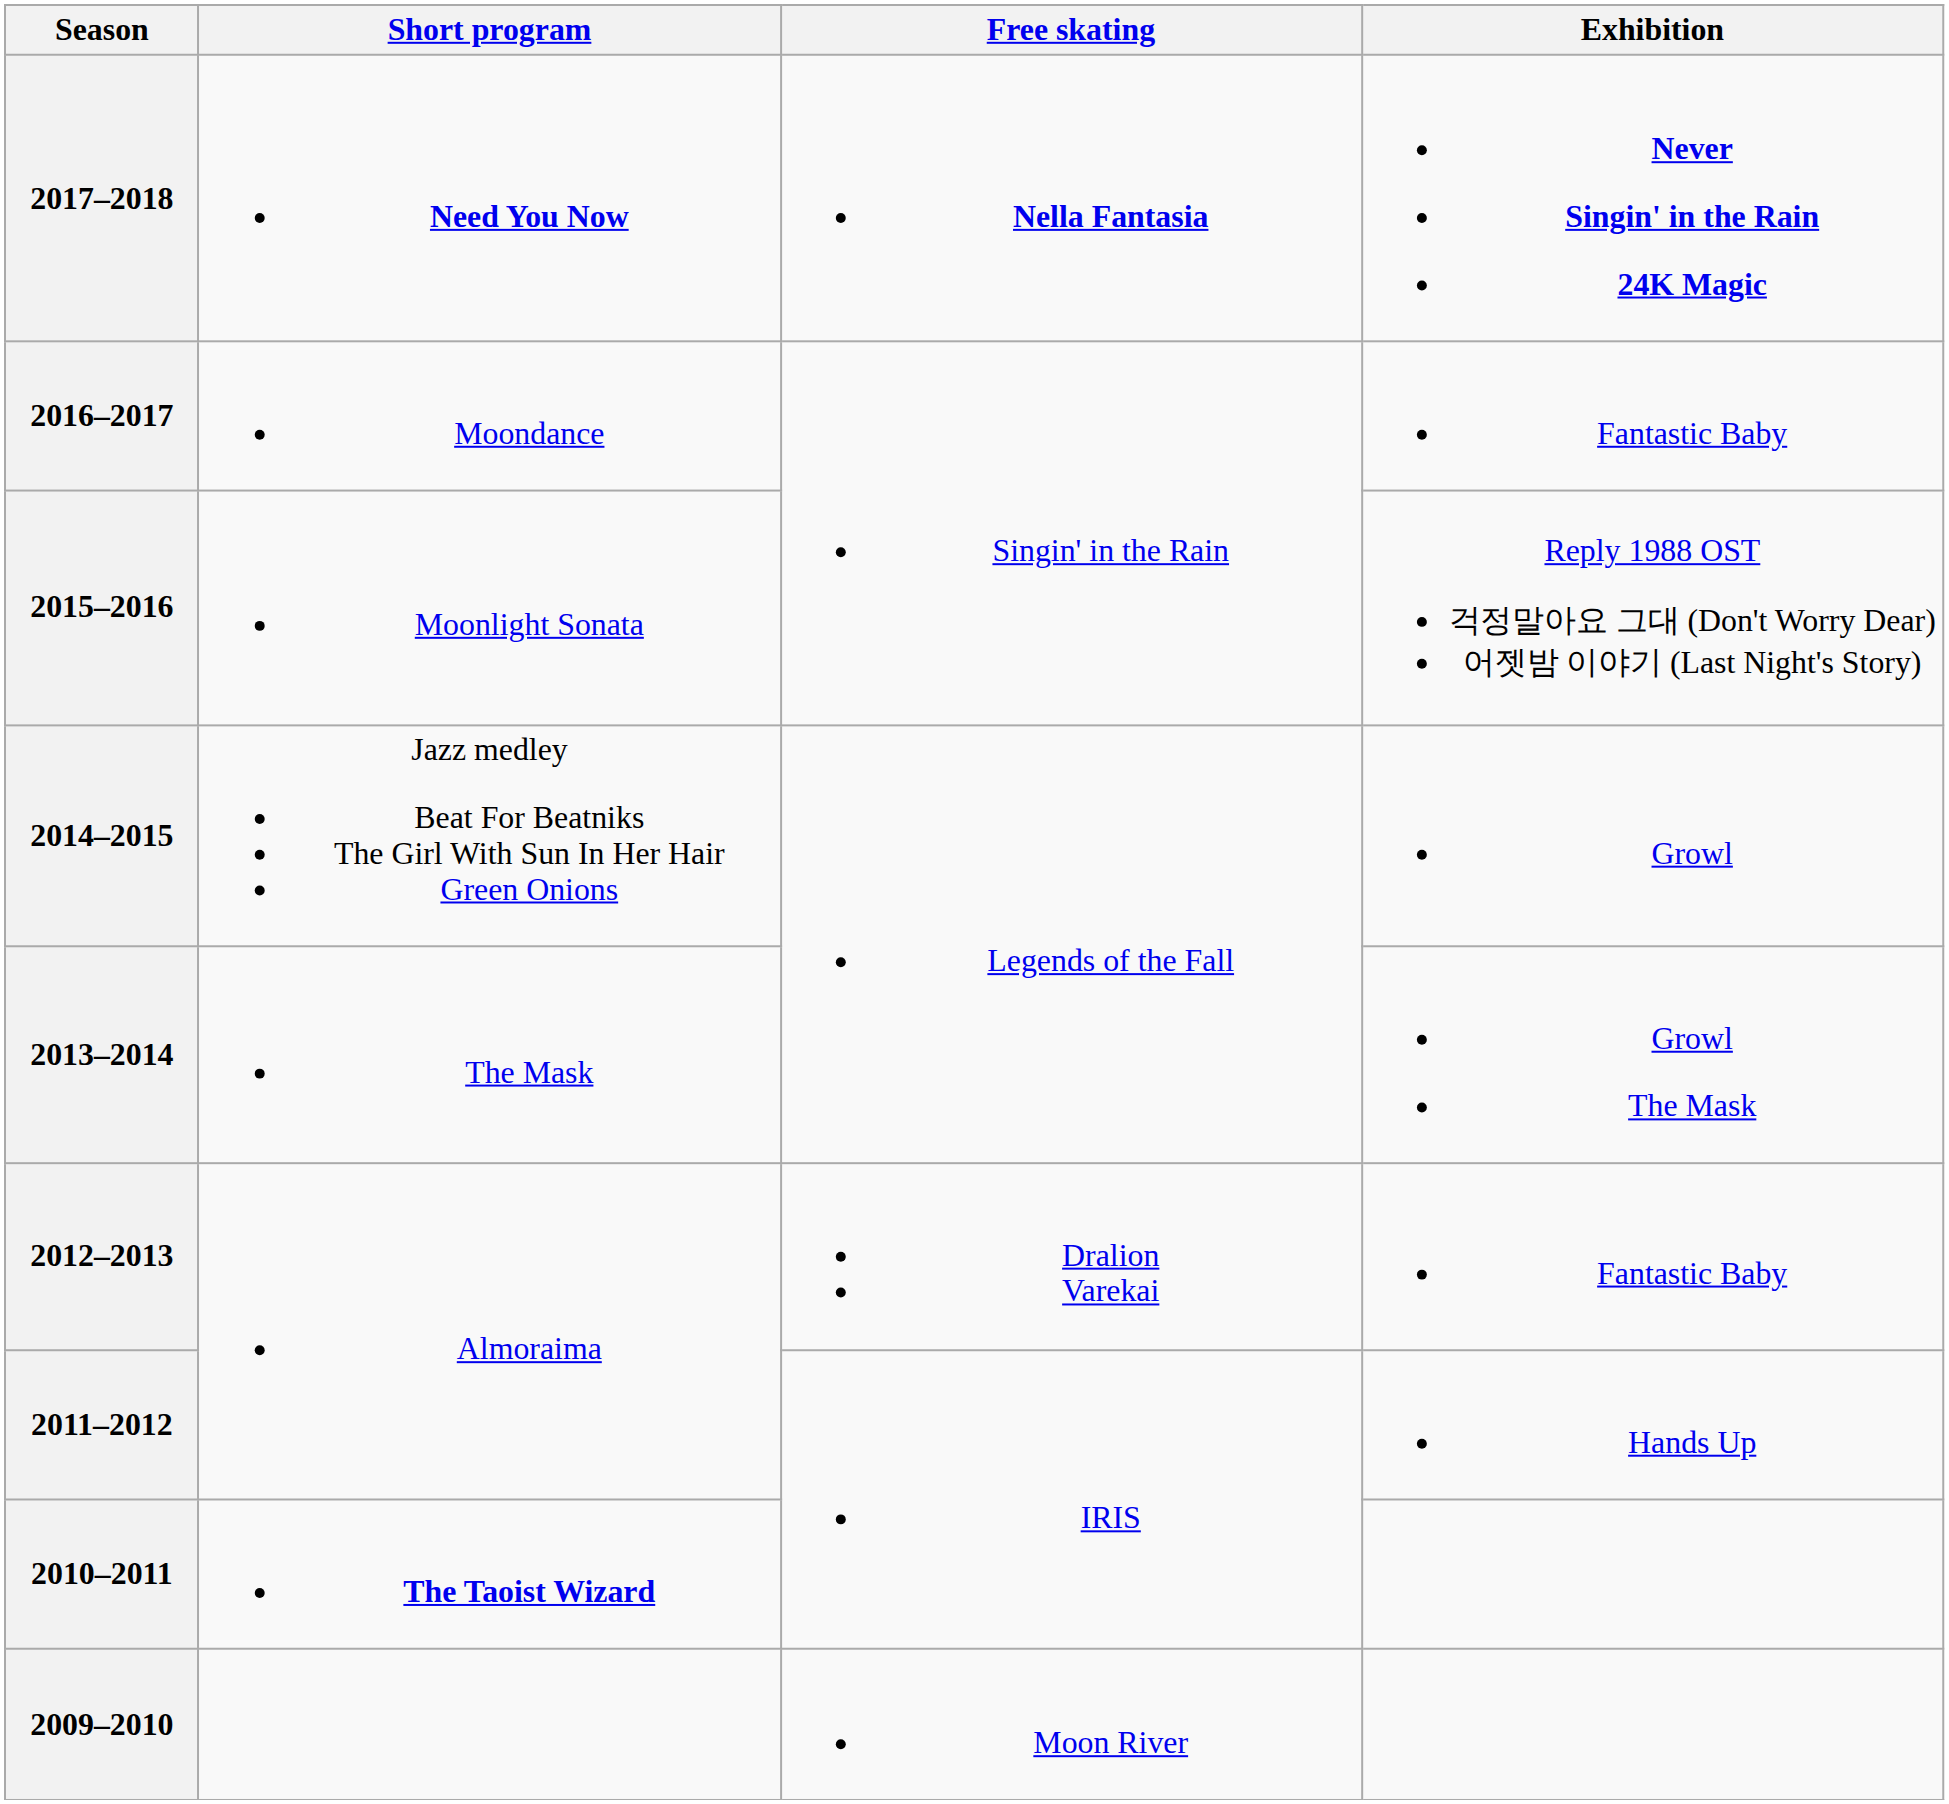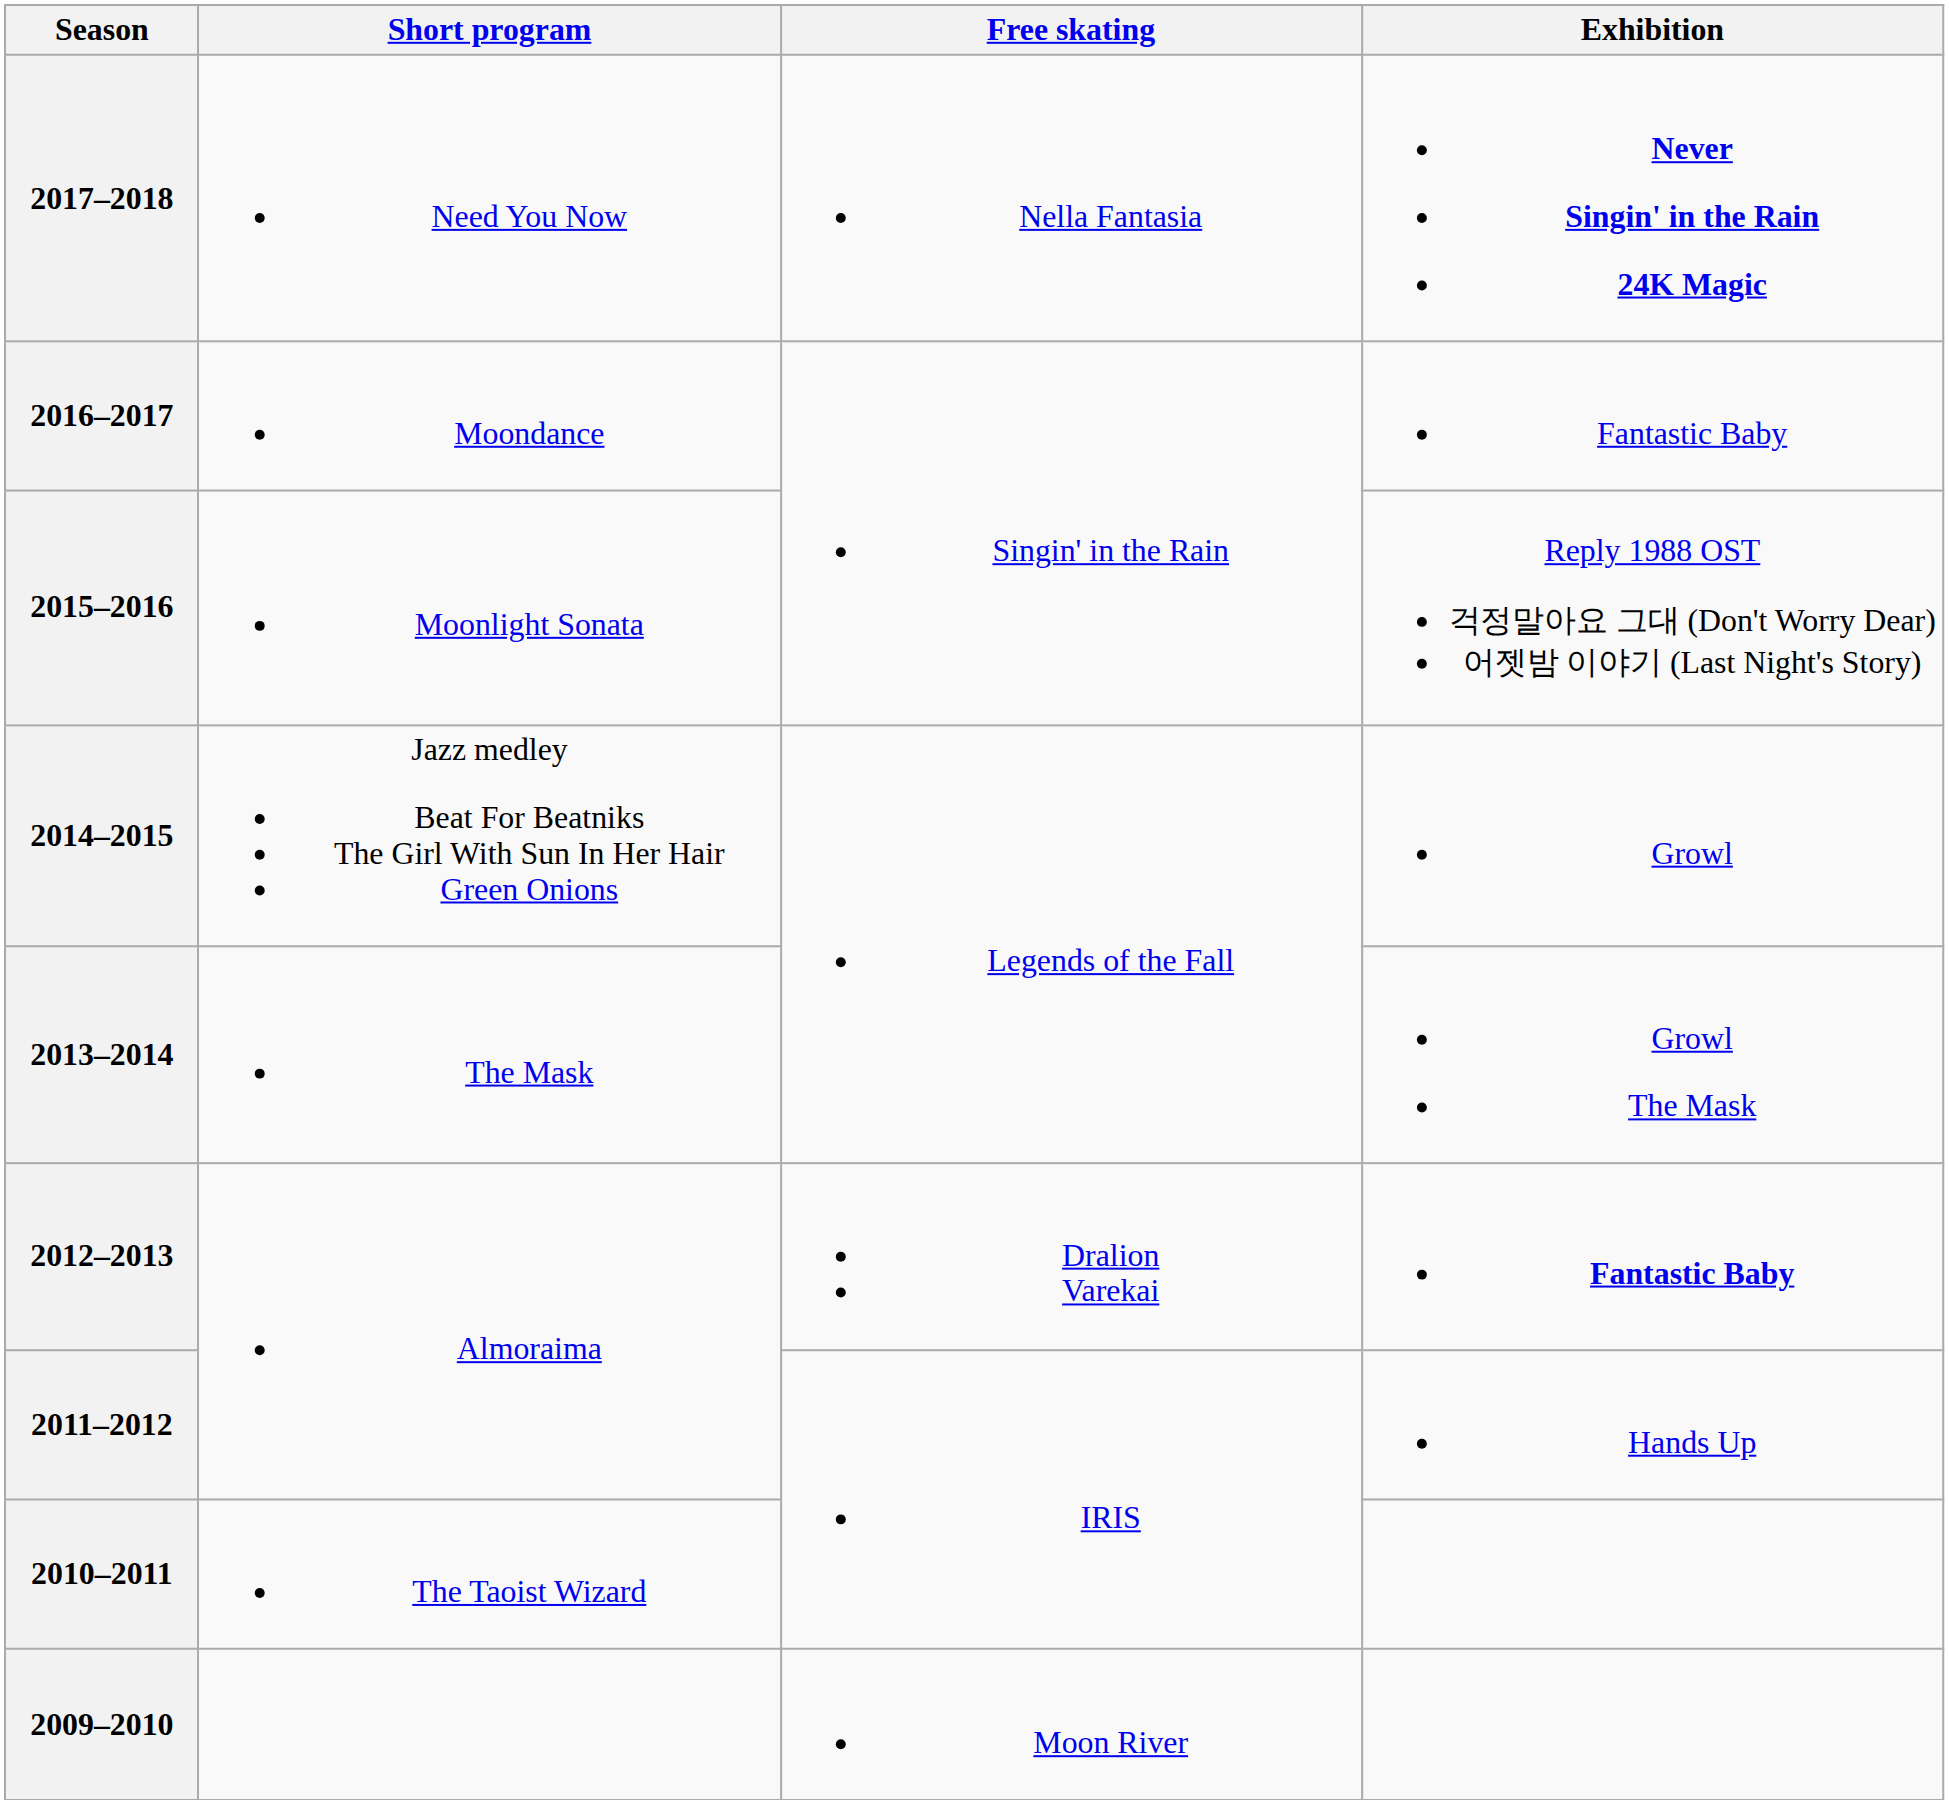2017–2018 | Short program: bold -> normal
2017–2018 | Free skating: bold -> normal
2012–2013 | Exhibition: normal -> bold
2010–2011 | Short program: bold -> normal
